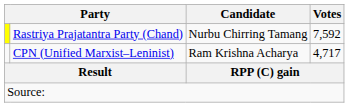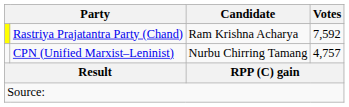Rastriya Prajatantra Party (Chand) | Candidate: Nurbu Chirring Tamang -> Ram Krishna Acharya
CPN (Unified Marxist–Leninist) | Candidate: Ram Krishna Acharya -> Nurbu Chirring Tamang
CPN (Unified Marxist–Leninist) | Votes: 4,717 -> 4,757
